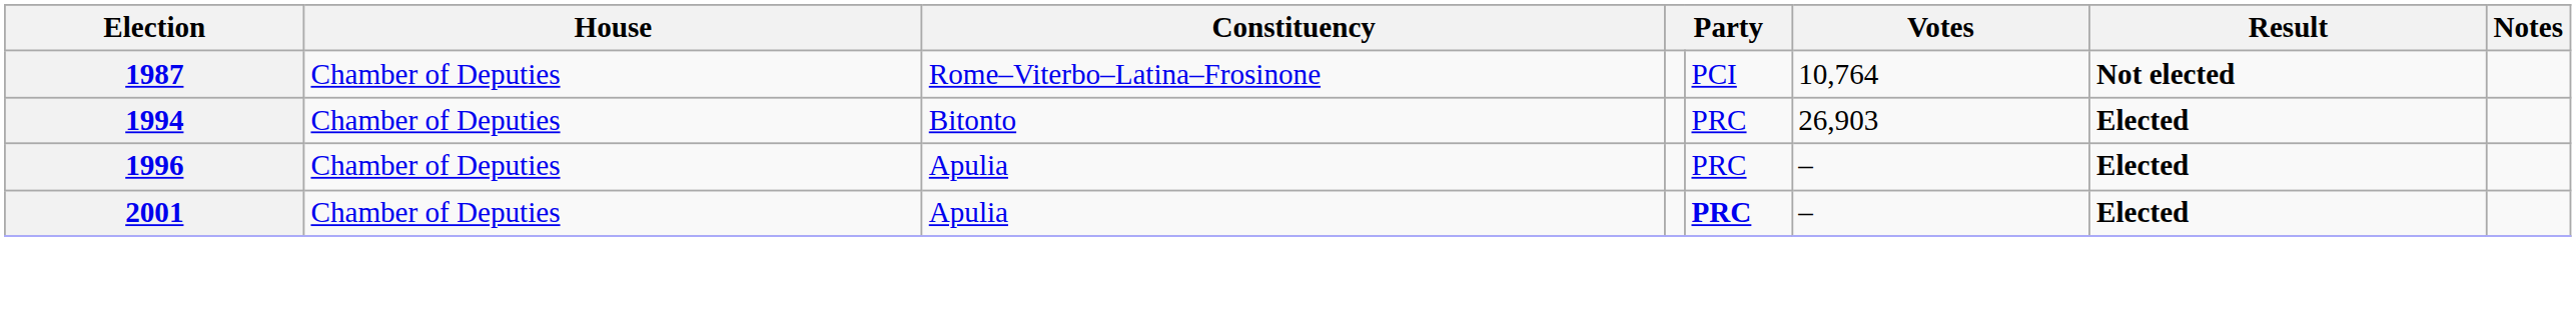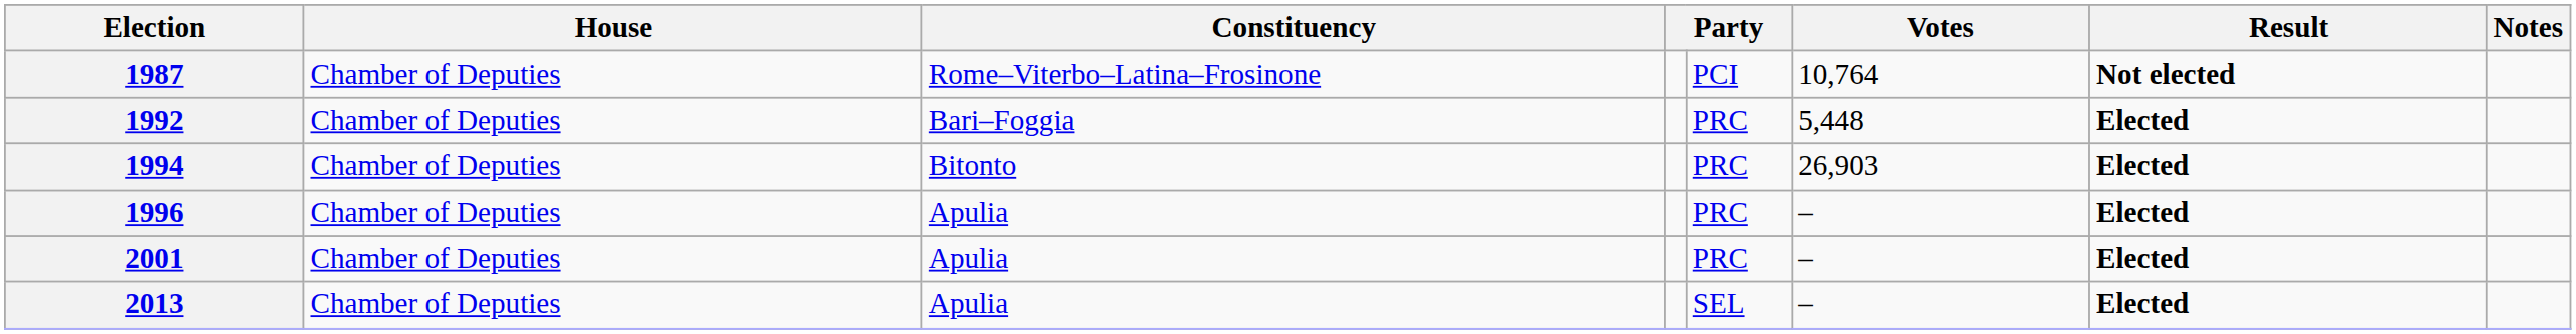+ row: 1992 | Chamber of Deputies | Bari–Foggia | PRC | 5,448 | Elected
2001 | column 5: bold -> normal
+ row: 2013 | Chamber of Deputies | Apulia | SEL | – | Elected
